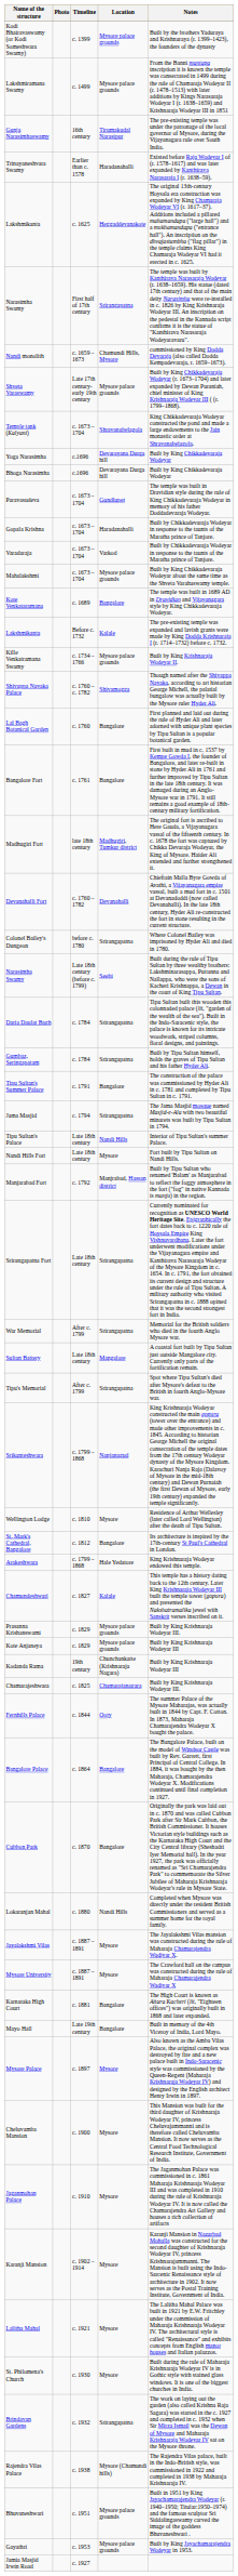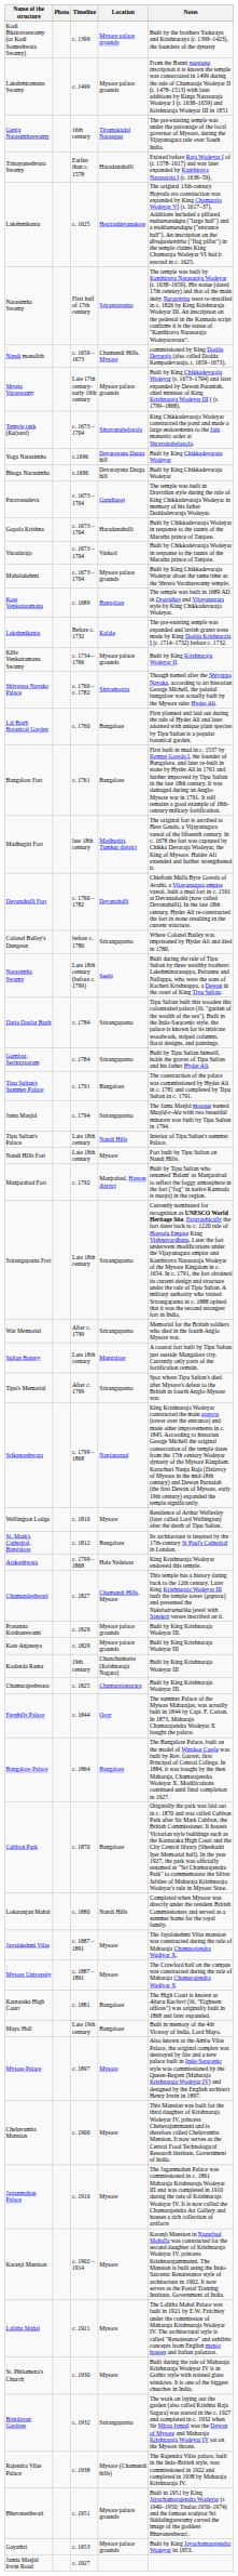Chamundeshwari | Location: Kalale -> Chamundi Hills, Mysore
